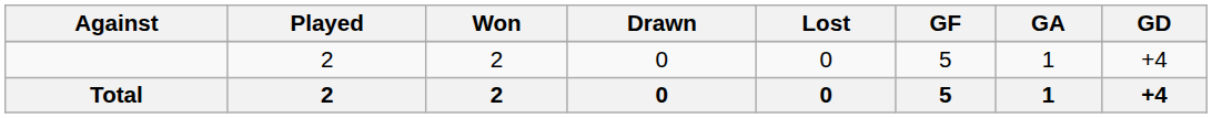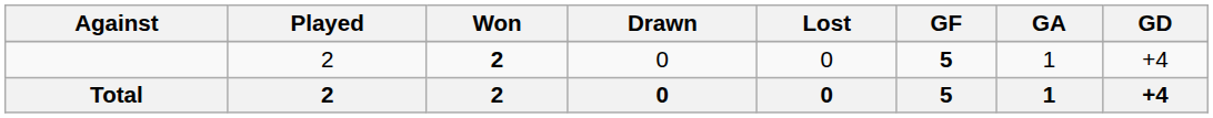row 2 | Won: normal -> bold
row 2 | GF: normal -> bold
